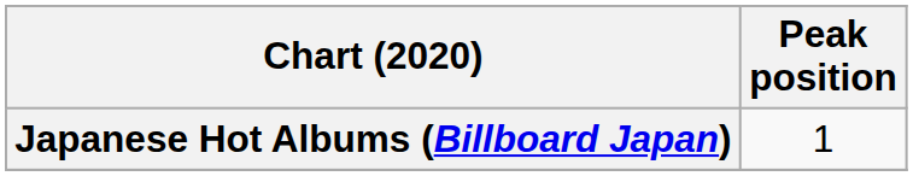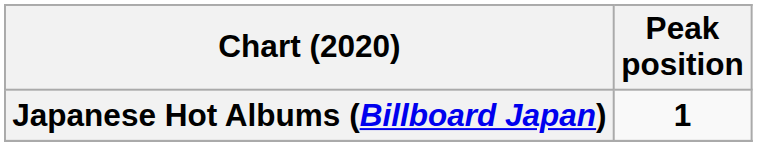Japanese Hot Albums (Billboard Japan) | Peak position: normal -> bold
